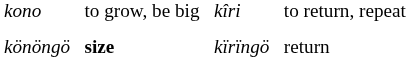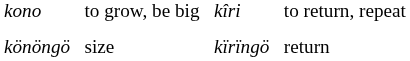könöngö | column 2: bold -> normal
